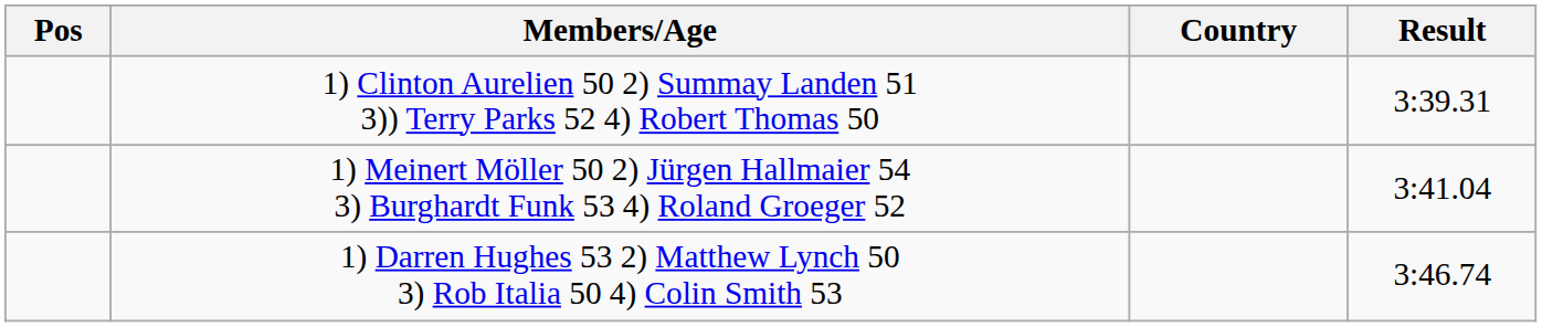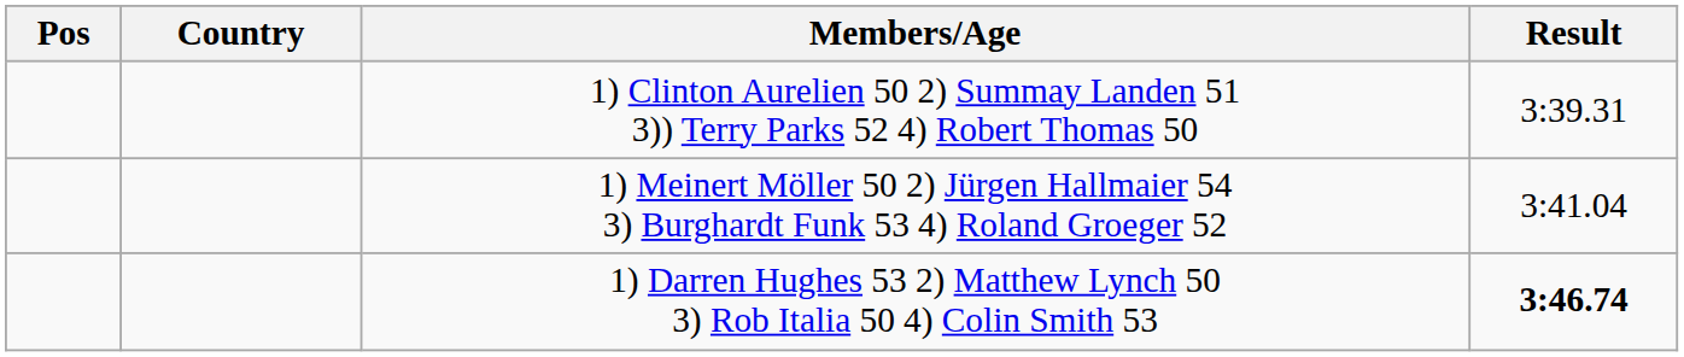columns swapped: Country <-> Members/Age
row 4 | Result: normal -> bold
